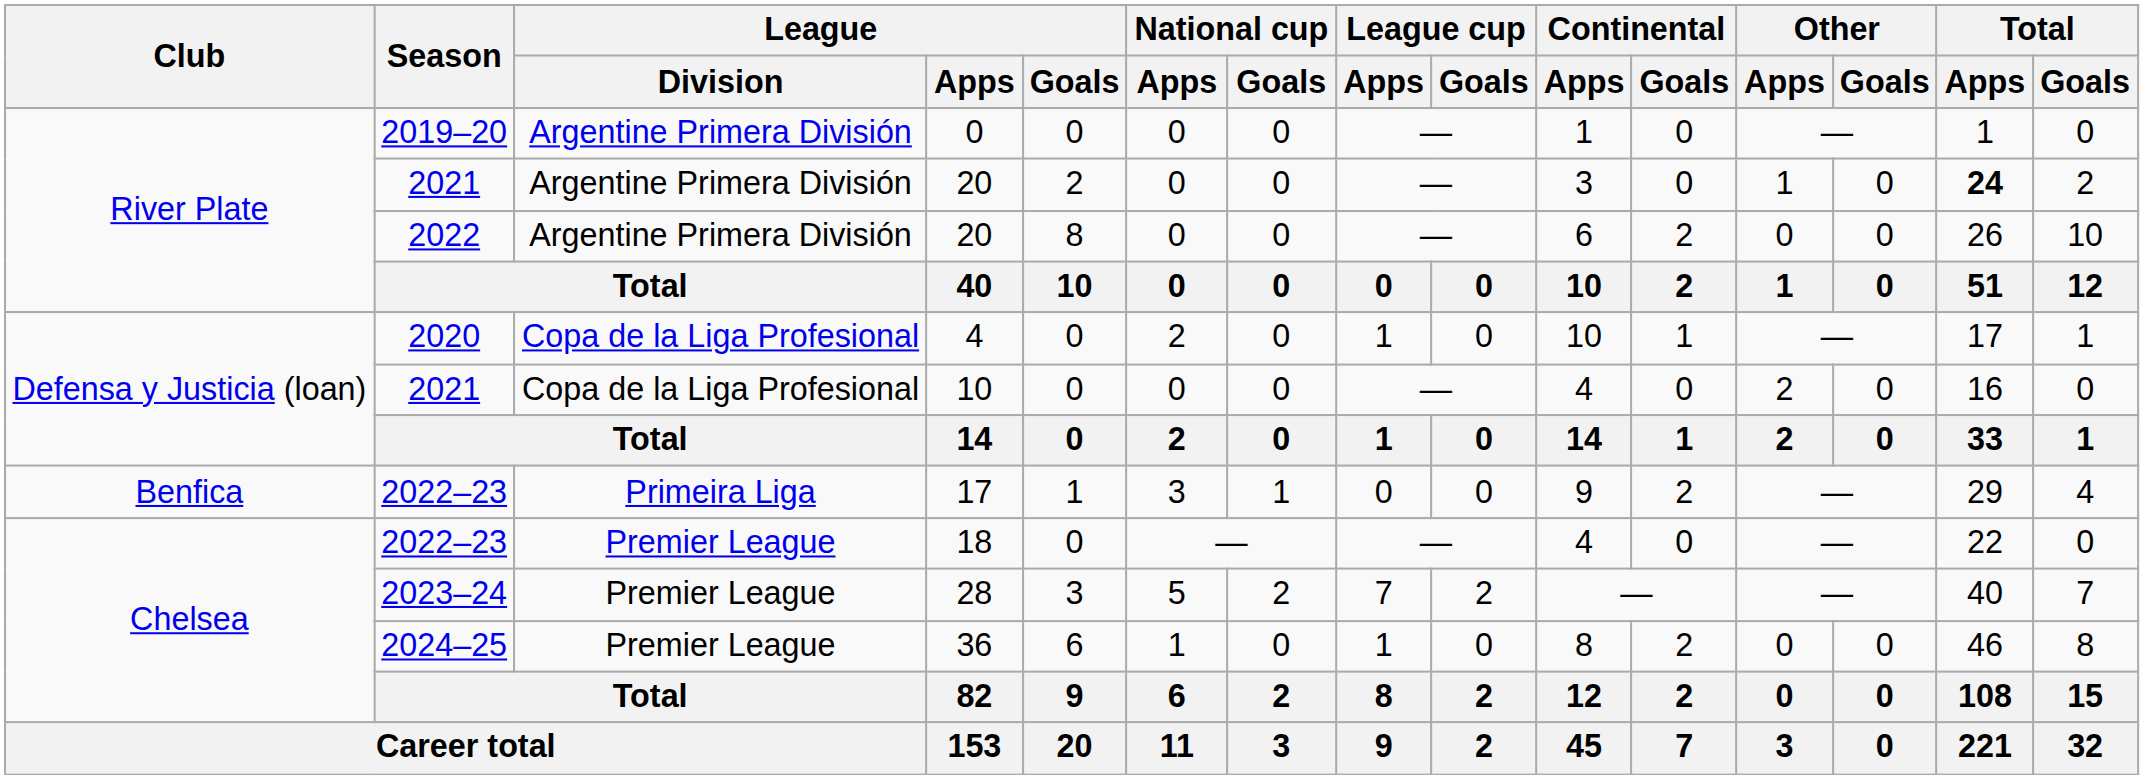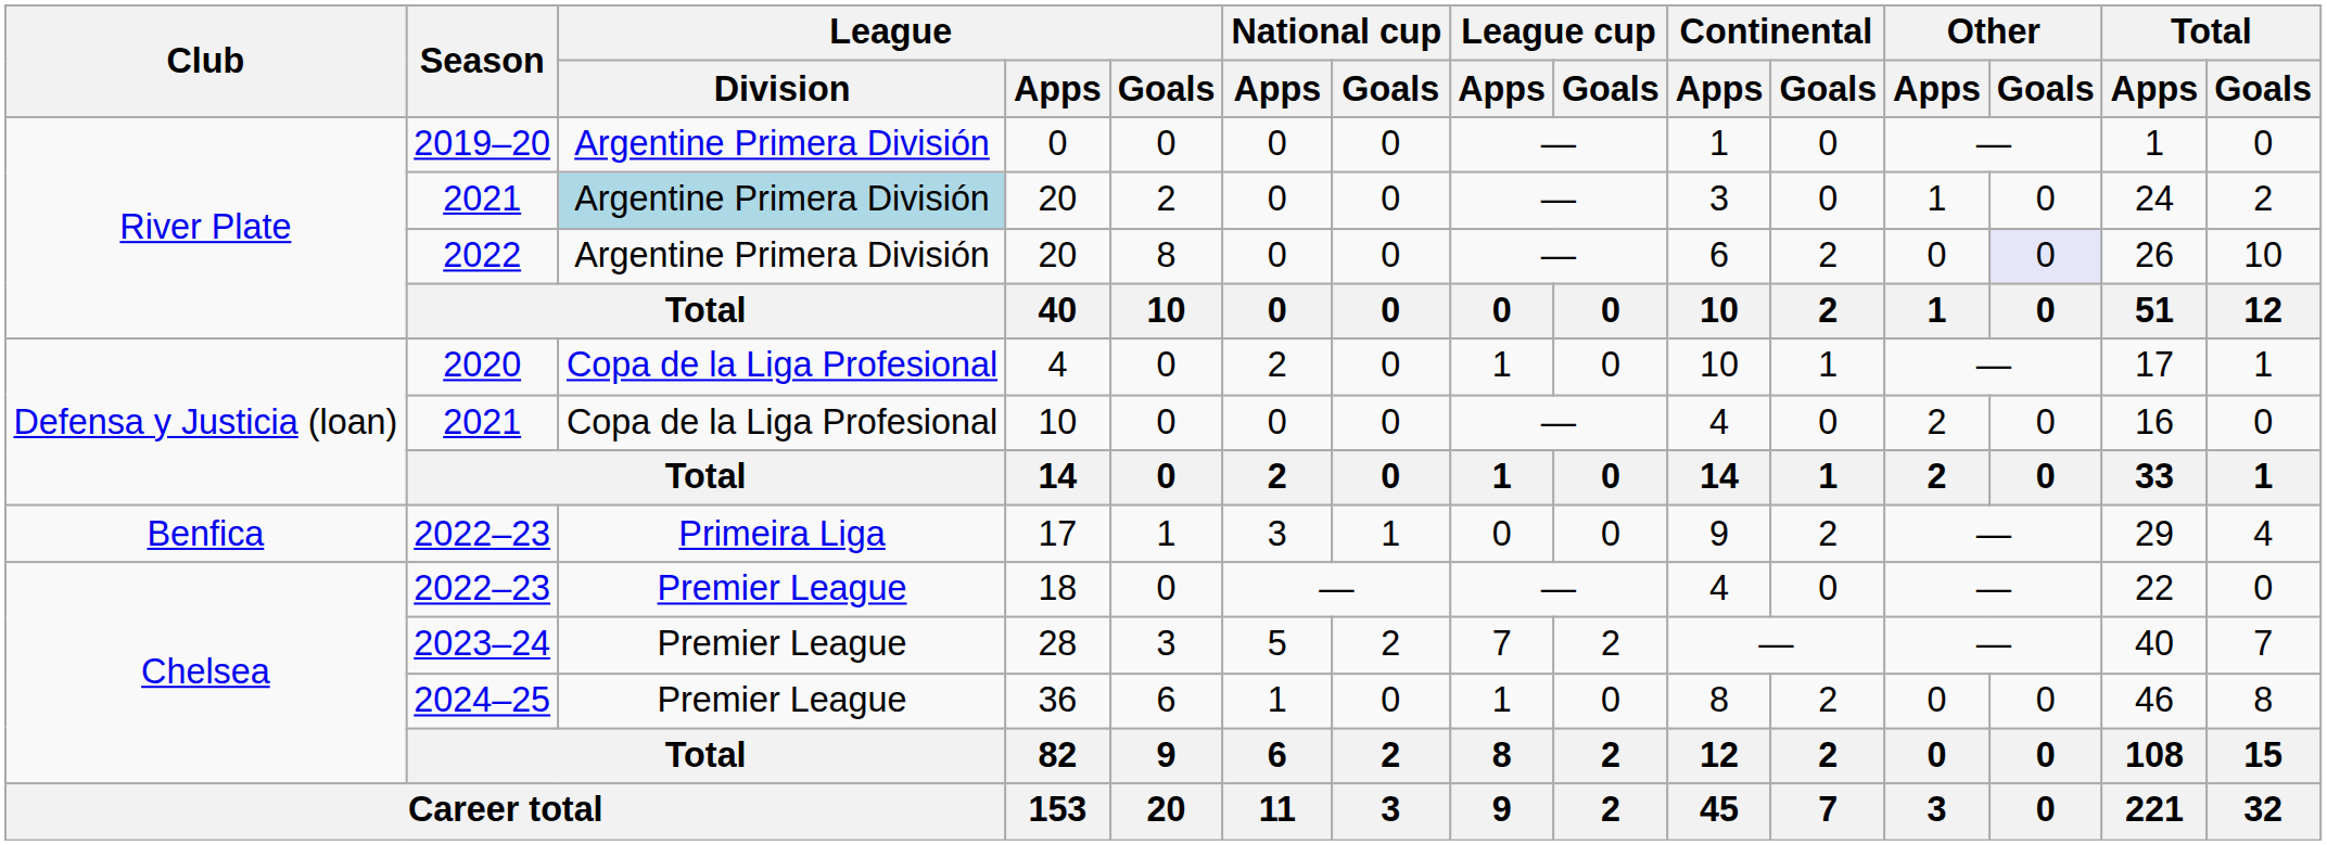2021 / 20 | League / Division: no background -> lightblue background
2021 / 20 | Total / Apps: bold -> normal
2022 / 20 | Other / Goals: no background -> lavender background
